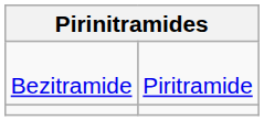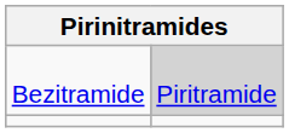Bezitramide | column 2: no background -> lightgrey background
